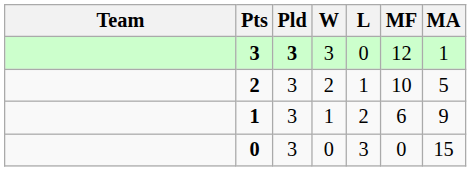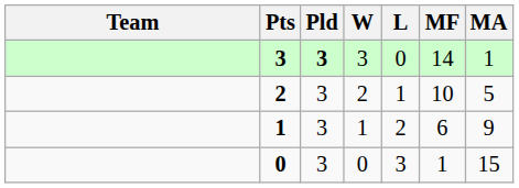row 2 | MF: 12 -> 14
row 5 | MF: 0 -> 1
